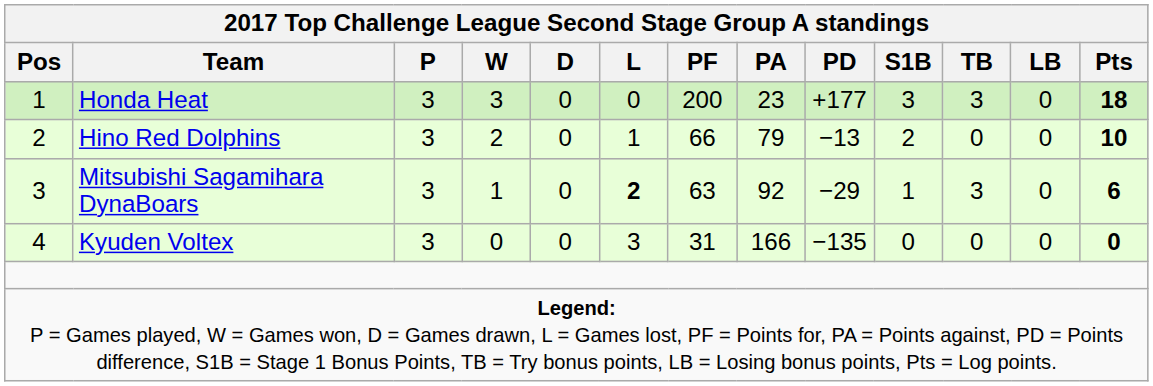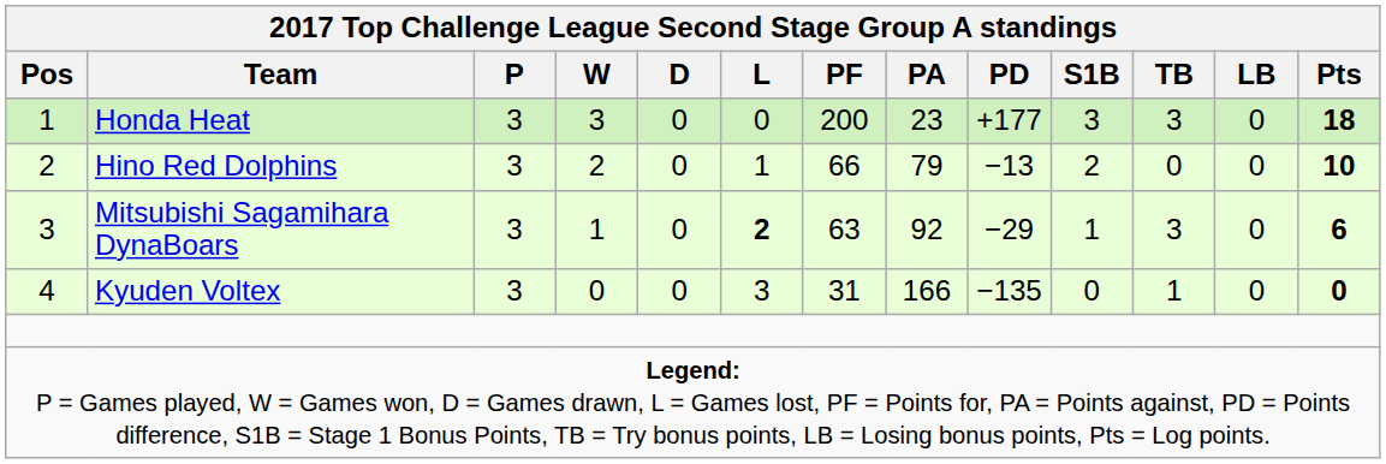Kyuden Voltex | TB: 0 -> 1
